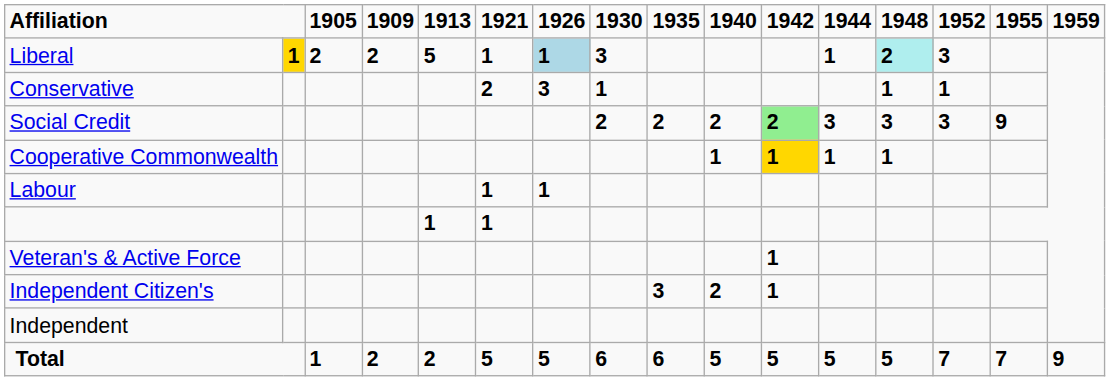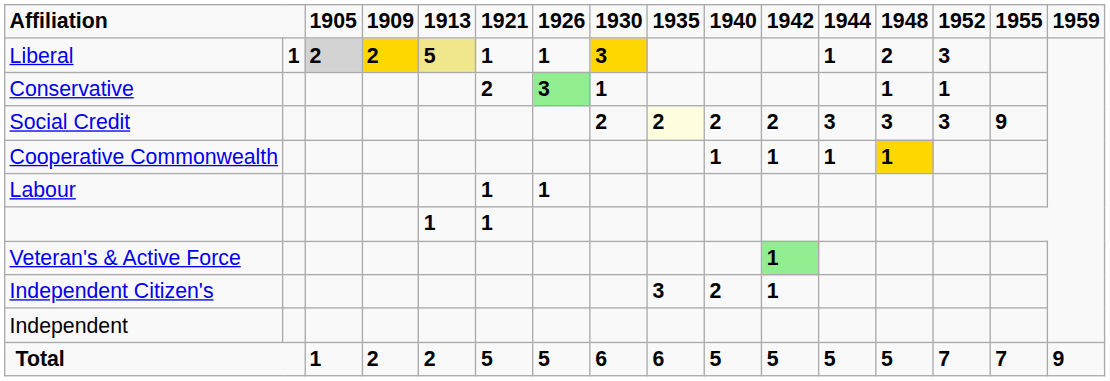Liberal | column 2: gold background -> no background
Liberal | column 3: no background -> lightgrey background
Liberal | column 4: no background -> gold background
Liberal | column 5: no background -> khaki background
Liberal | column 7: lightblue background -> no background
Liberal | column 8: no background -> gold background
Liberal | column 13: paleturquoise background -> no background
Conservative | column 7: no background -> lightgreen background
Social Credit | column 9: no background -> lightyellow background
Social Credit | column 11: lightgreen background -> no background
Cooperative Commonwealth | column 11: gold background -> no background
Cooperative Commonwealth | column 13: no background -> gold background
Veteran's & Active Force | column 11: no background -> lightgreen background
